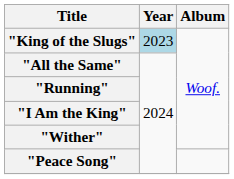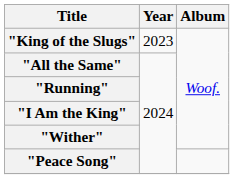"King of the Slugs" | Year: lightblue background -> no background
